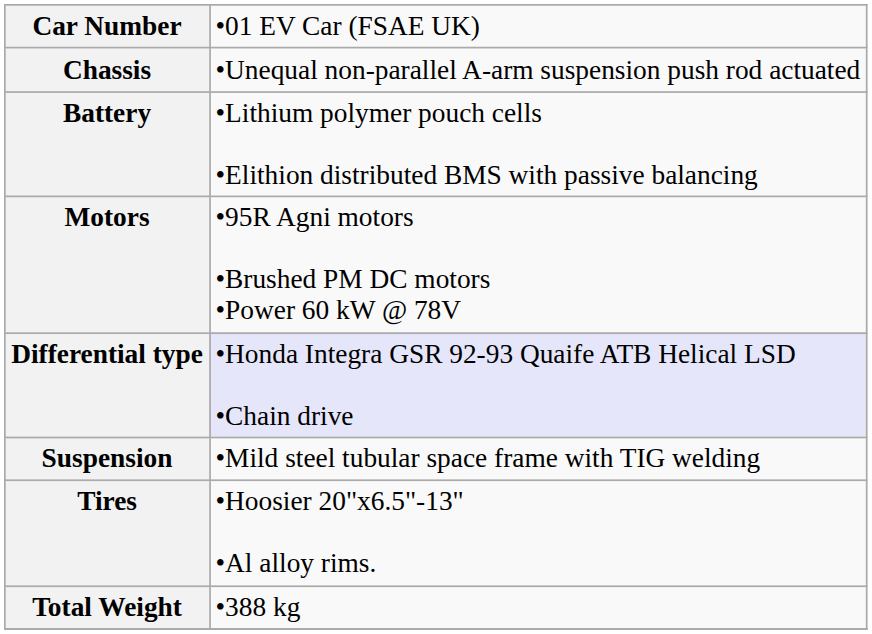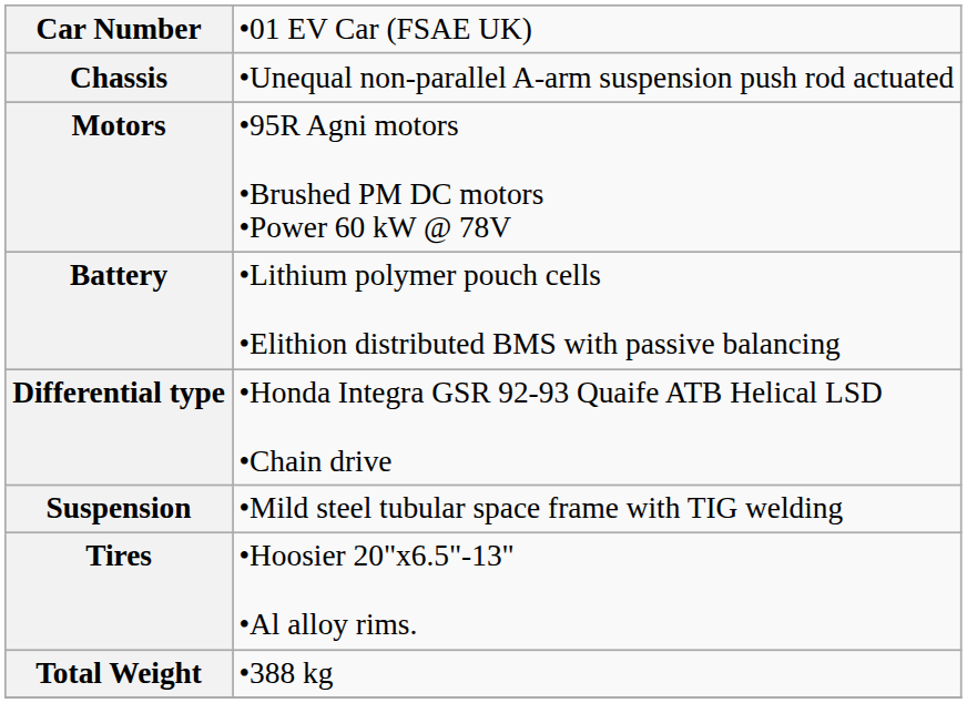rows swapped: Battery <-> Motors
Differential type | column 2: lavender background -> no background
